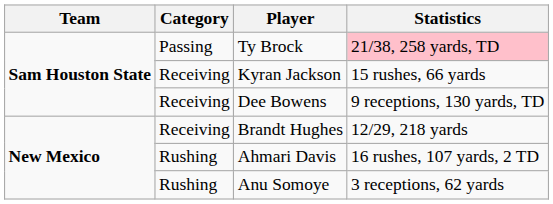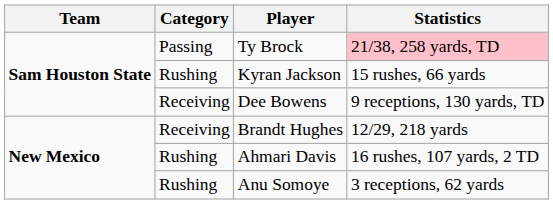Kyran Jackson | Category: Receiving -> Rushing
